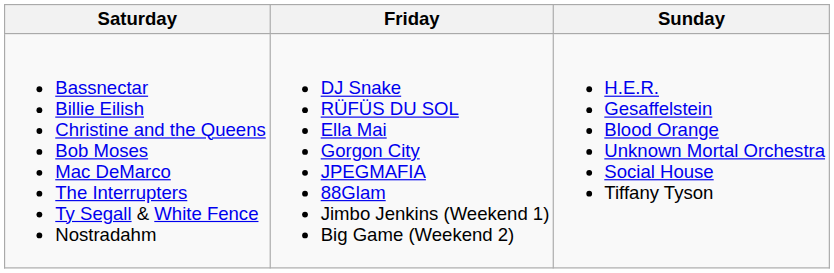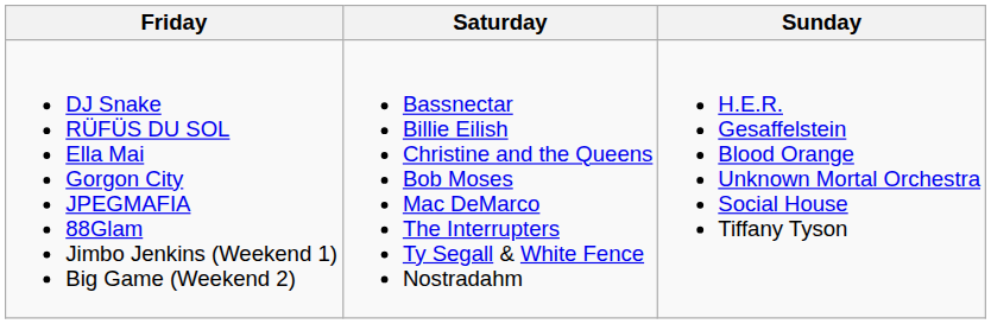columns swapped: Friday <-> Saturday
